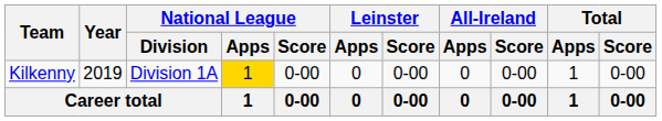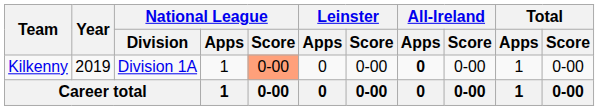Kilkenny | National League / Apps: gold background -> no background
Kilkenny | National League / Score: no background -> lightsalmon background
Kilkenny | All-Ireland / Apps: normal -> bold
